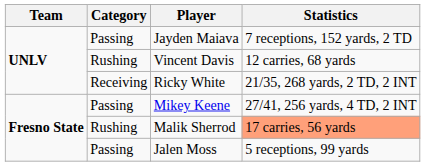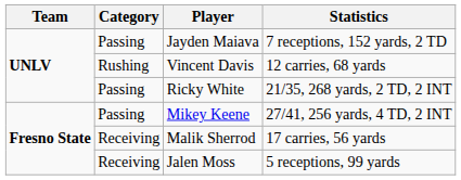Ricky White | Category: Receiving -> Passing
Malik Sherrod | Category: Rushing -> Receiving
Malik Sherrod | Statistics: lightsalmon background -> no background
Jalen Moss | Category: Passing -> Receiving
